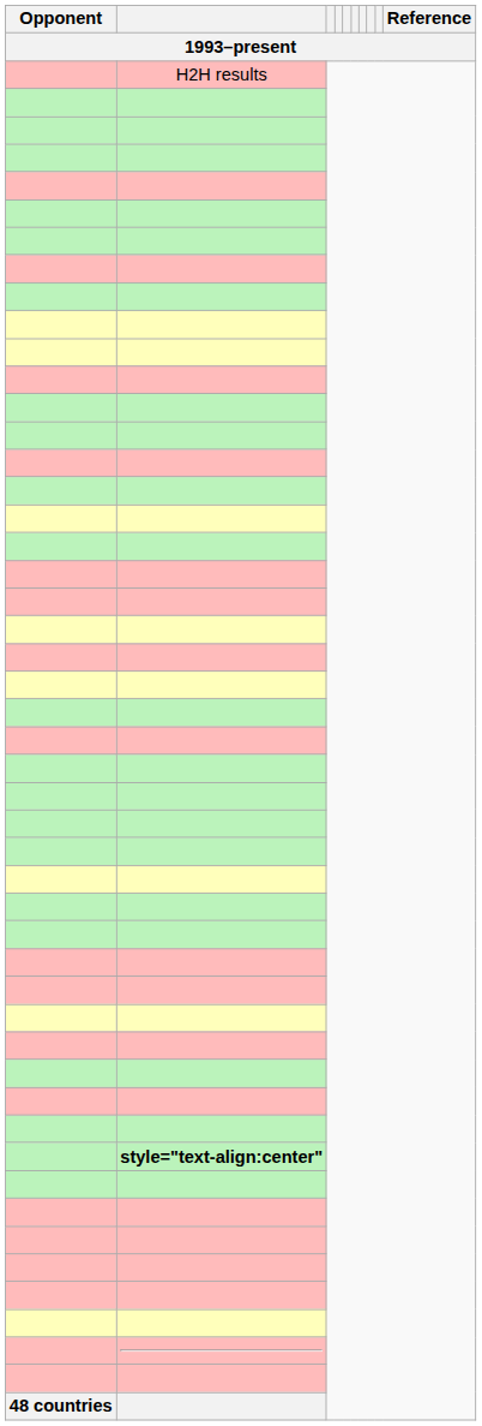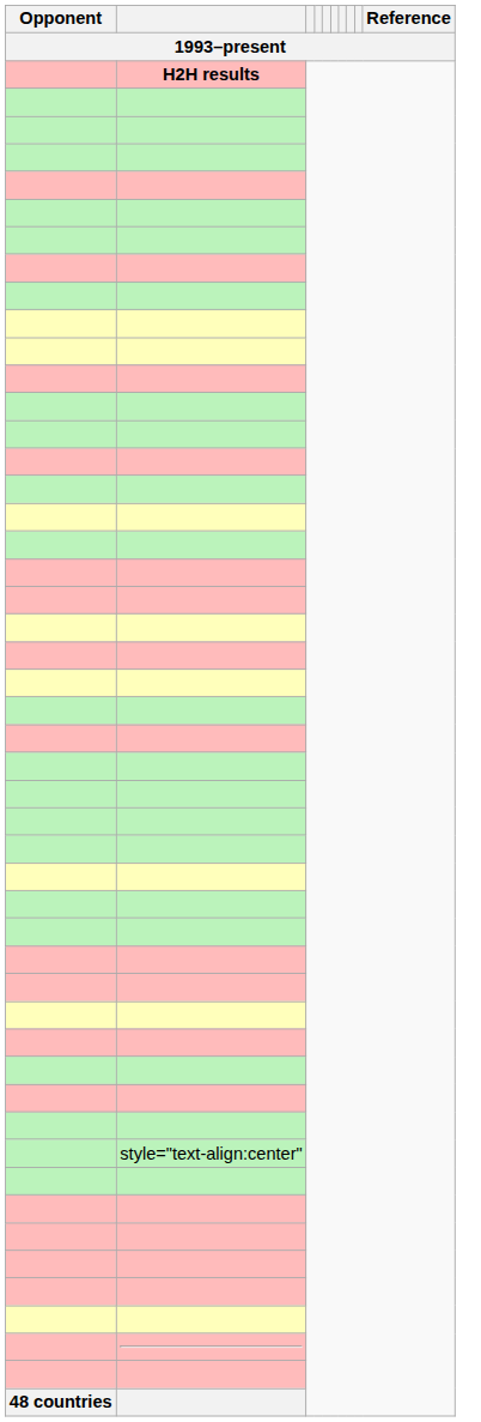H2H results | column 2: normal -> bold
style="text-align:center" | column 2: bold -> normal
